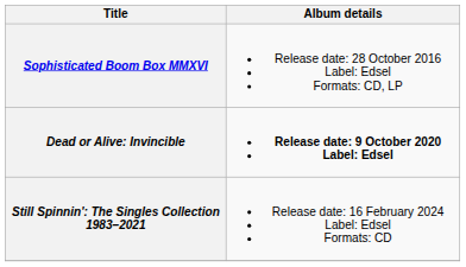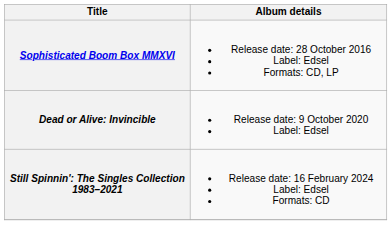Dead or Alive: Invincible | Album details: bold -> normal
